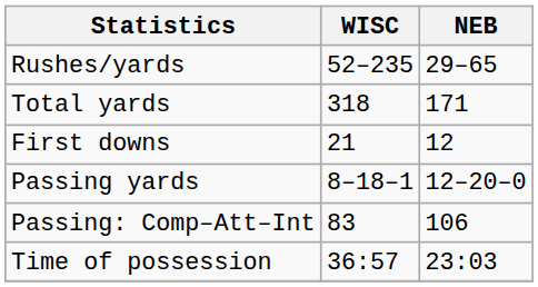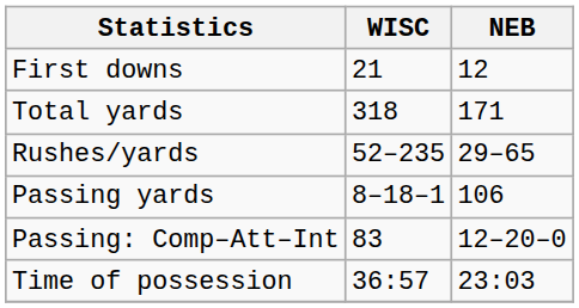rows swapped: First downs <-> Rushes/yards
Passing yards | NEB: 12–20–0 -> 106
Passing: Comp–Att–Int | NEB: 106 -> 12–20–0
